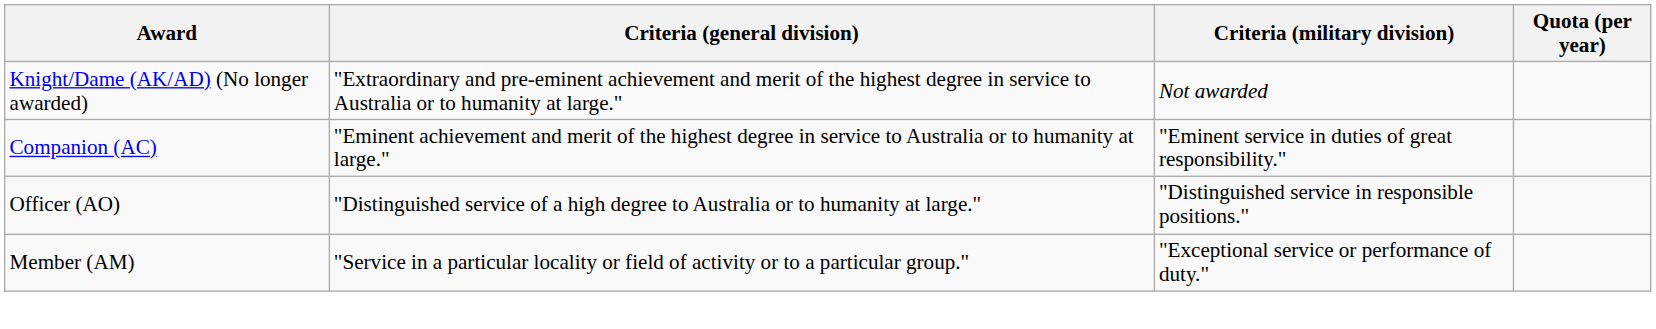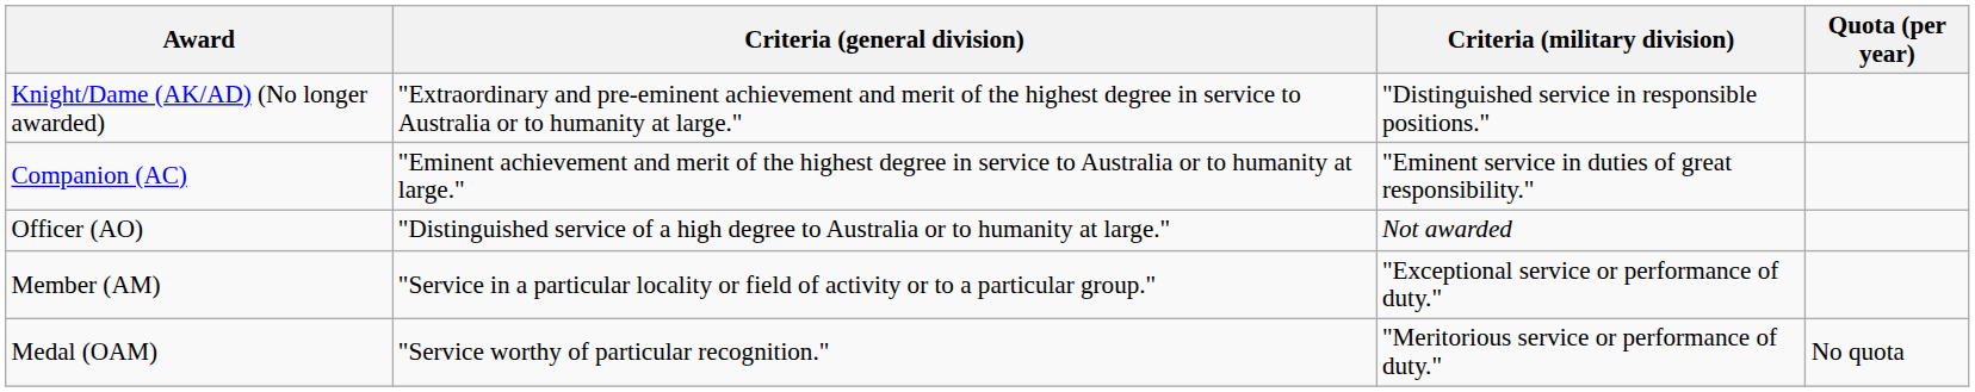Knight/Dame (AK/AD) (No longer awarded) | Criteria (military division): Not awarded -> "Distinguished service in responsible positions."
Officer (AO) | Criteria (military division): "Distinguished service in responsible positions." -> Not awarded
+ row: Medal (OAM) | "Service worthy of particular recognition." | "Meritorious service or performance of duty." | No quota
